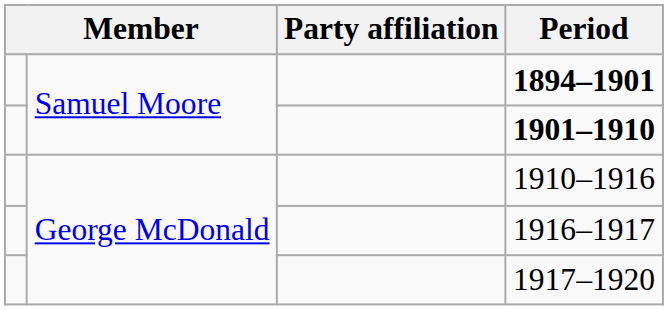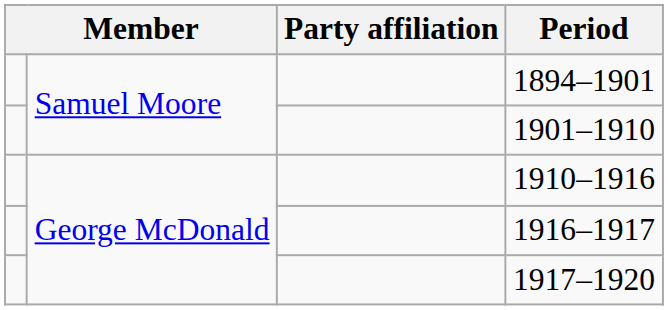1894–1901 | Period: bold -> normal
1901–1910 | Period: bold -> normal
